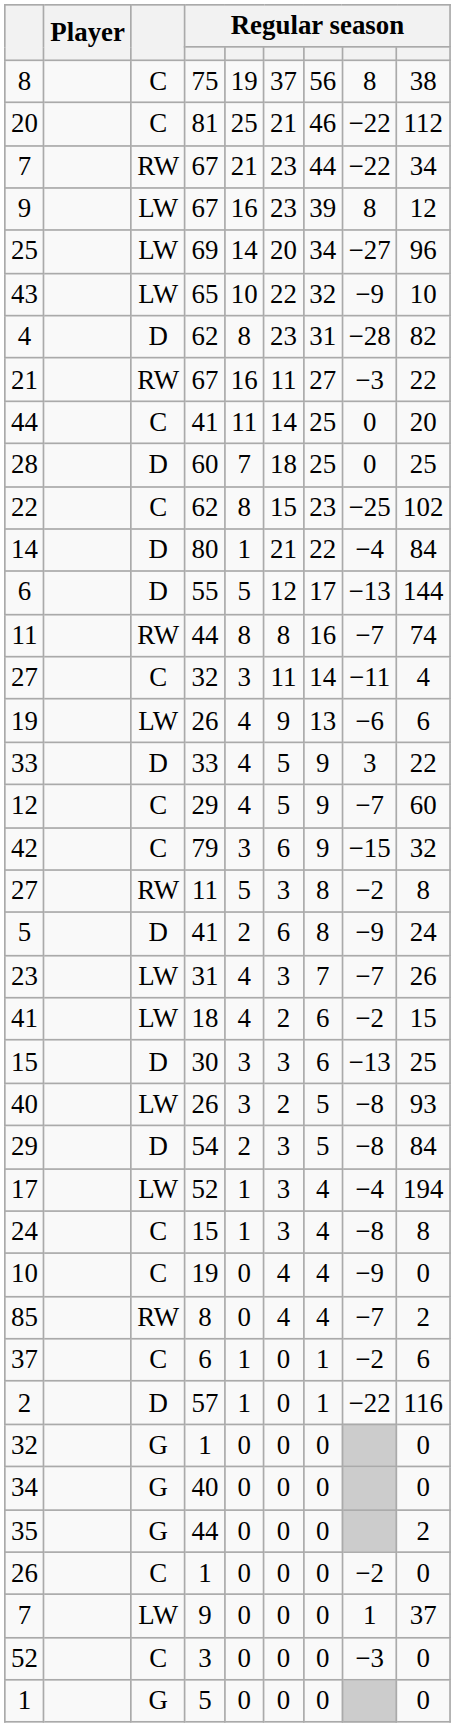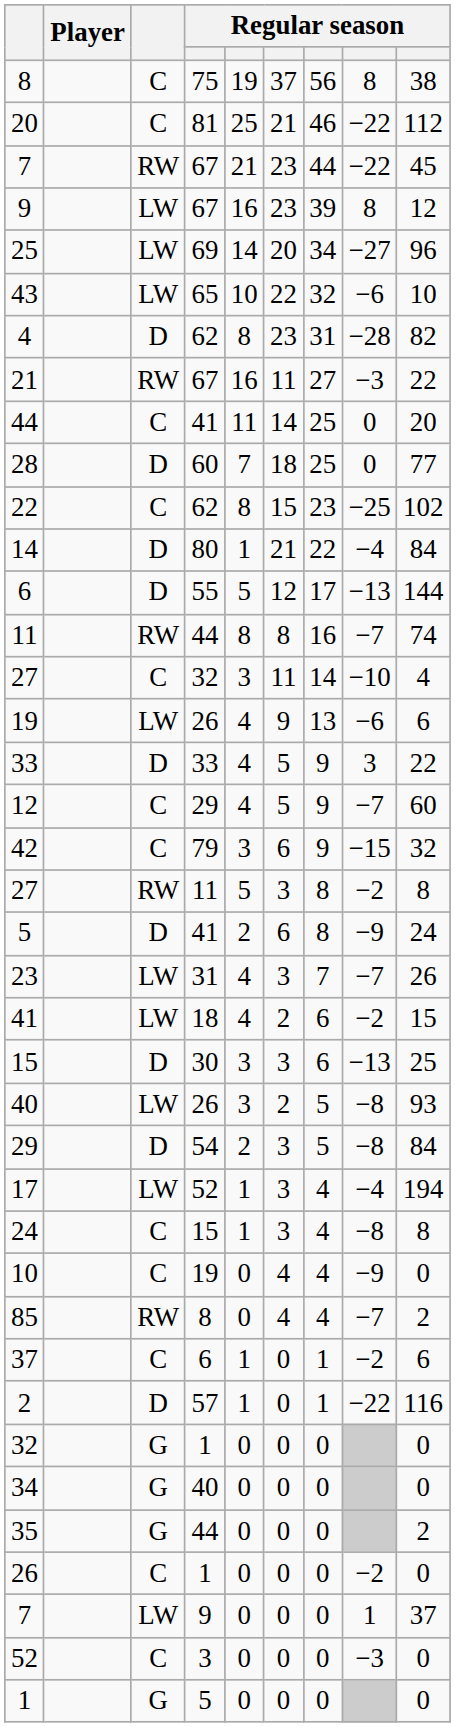7 / 67 | column 9: 34 -> 45
43 | column 8: −9 -> −6
28 | column 9: 25 -> 77
27 / 32 | column 8: −11 -> −10
